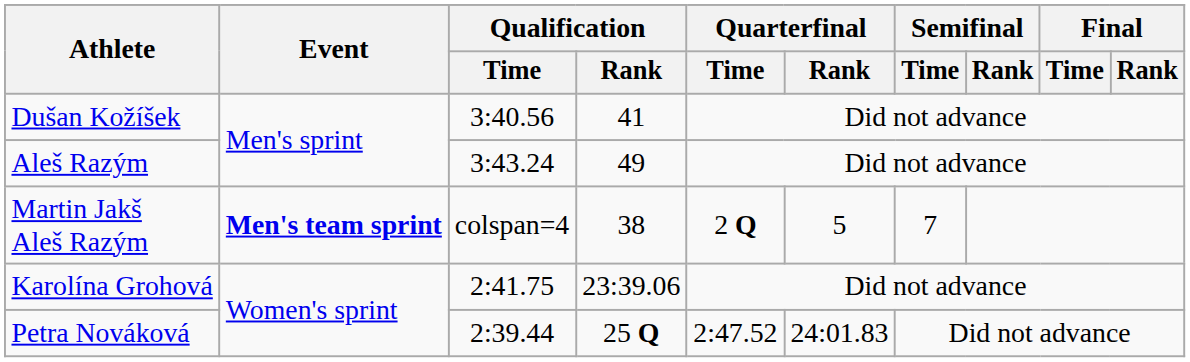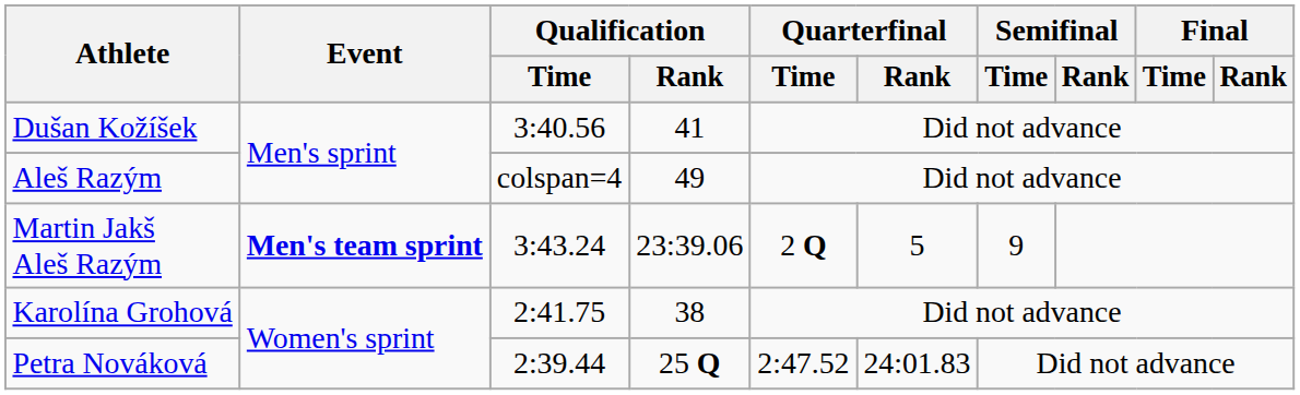Aleš Razým | Qualification / Time: 3:43.24 -> colspan=4
Martin Jakš Aleš Razým | Qualification / Time: colspan=4 -> 3:43.24
Martin Jakš Aleš Razým | Qualification / Rank: 38 -> 23:39.06
Martin Jakš Aleš Razým | Semifinal / Time: 7 -> 9
Karolína Grohová | Qualification / Rank: 23:39.06 -> 38
